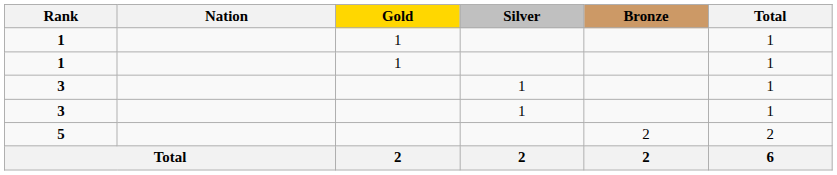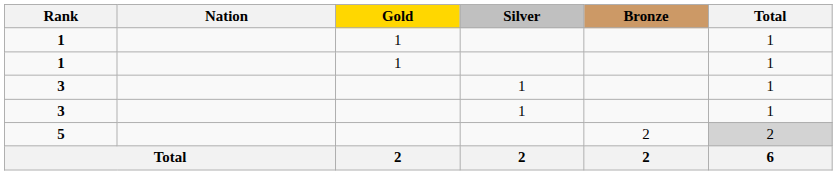5 | Total: no background -> lightgrey background
